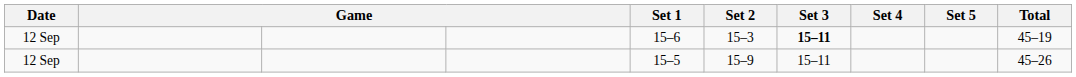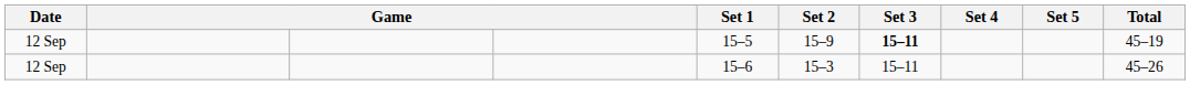row 2 | Set 1: 15–6 -> 15–5
row 2 | Set 2: 15–3 -> 15–9
row 3 | Set 1: 15–5 -> 15–6
row 3 | Set 2: 15–9 -> 15–3
